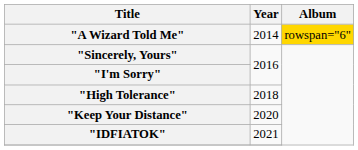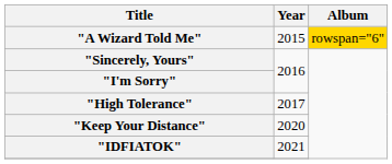"A Wizard Told Me" | Year: 2014 -> 2015
"High Tolerance" | Year: 2018 -> 2017
